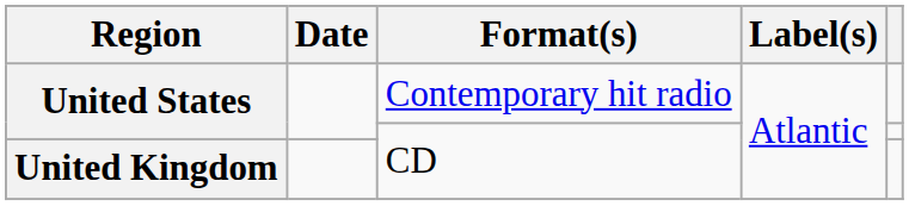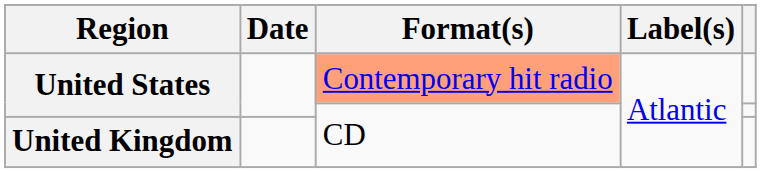United States / Contemporary hit radio | Format(s): no background -> lightsalmon background
